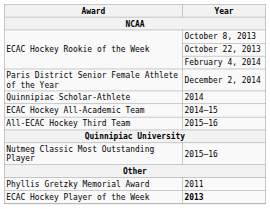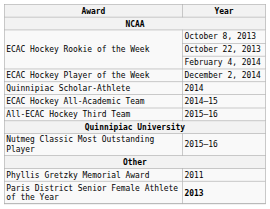row 6 | Award: Paris District Senior Female Athlete of the Year -> ECAC Hockey Player of the Week
row 14 | Award: ECAC Hockey Player of the Week -> Paris District Senior Female Athlete of the Year
